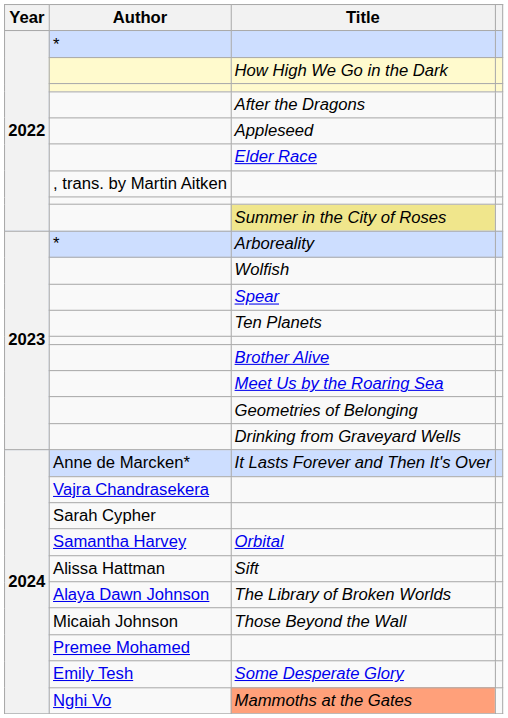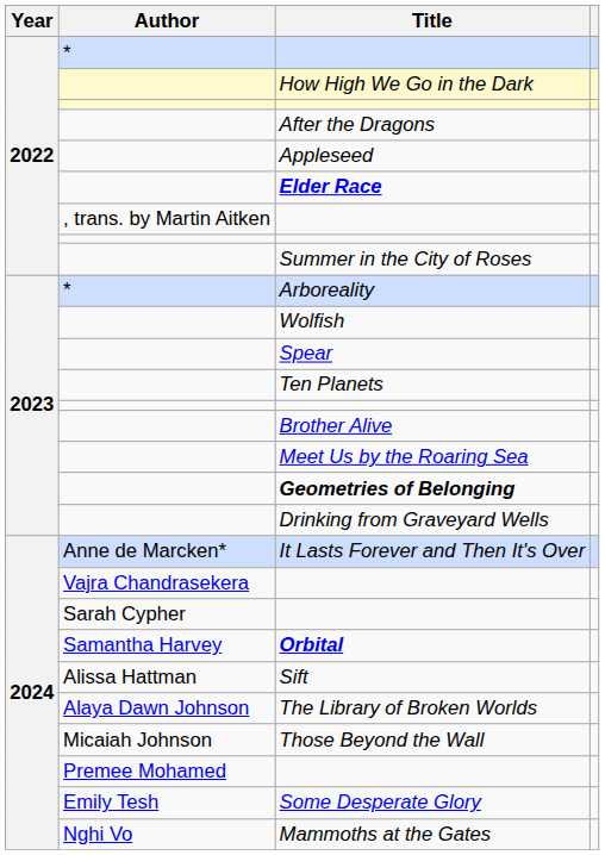Elder Race | Title: normal -> bold
Summer in the City of Roses | Title: khaki background -> no background
Geometries of Belonging | Title: normal -> bold
Orbital | Title: normal -> bold
Mammoths at the Gates | Title: lightsalmon background -> no background
